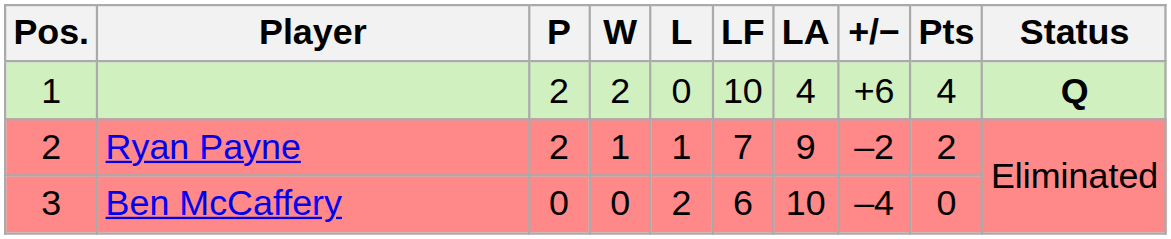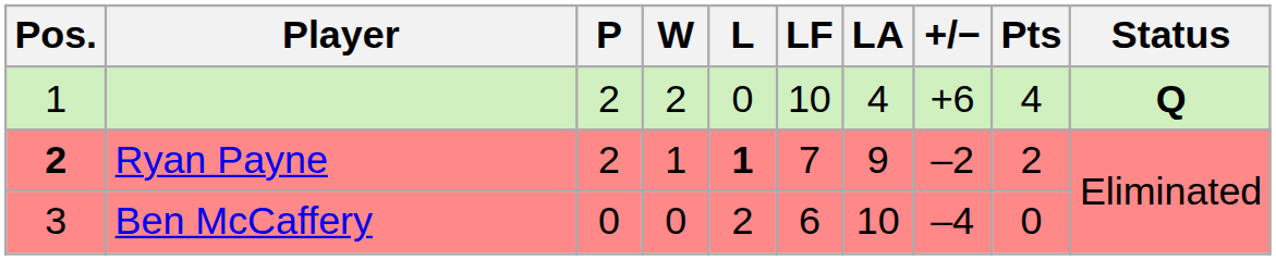Ryan Payne | Pos.: normal -> bold
Ryan Payne | L: normal -> bold
